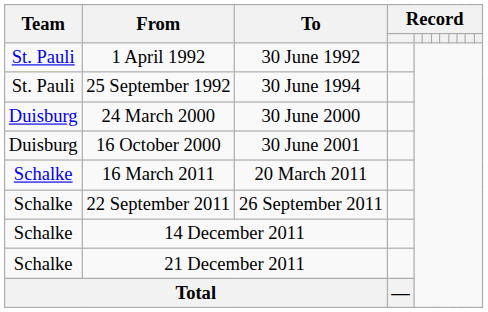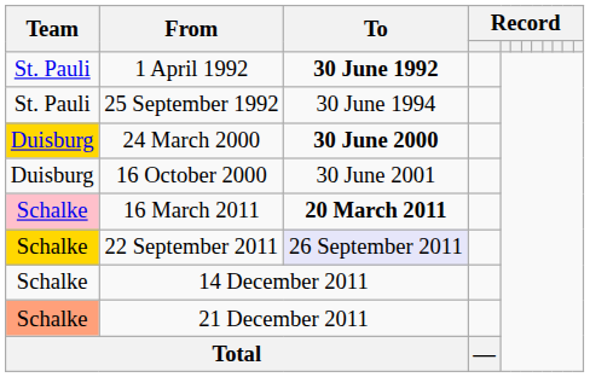1 April 1992 | To: normal -> bold
24 March 2000 | Team: no background -> gold background
24 March 2000 | To: normal -> bold
16 March 2011 | Team: no background -> pink background
16 March 2011 | To: normal -> bold
22 September 2011 | Team: no background -> gold background
22 September 2011 | To: no background -> lavender background
21 December 2011 | Team: no background -> lightsalmon background
